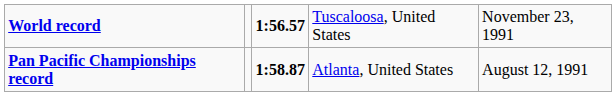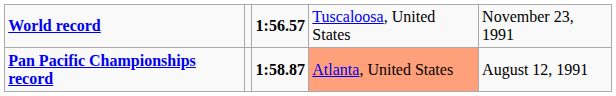Pan Pacific Championships record | column 4: no background -> lightsalmon background
